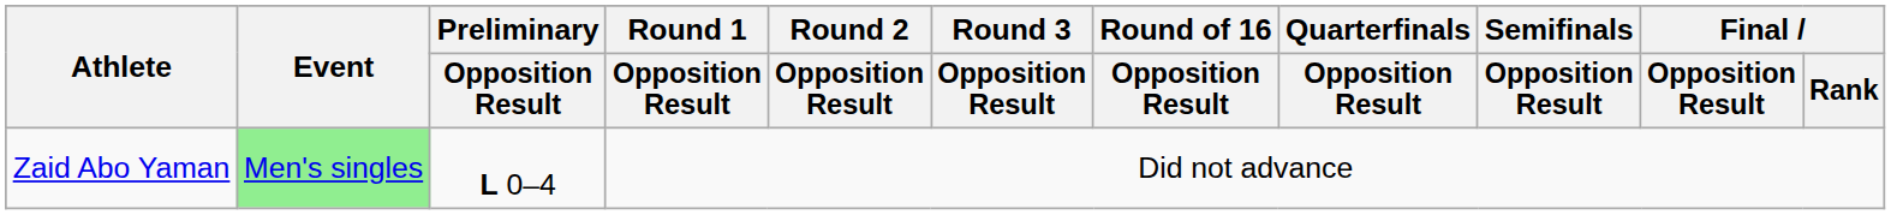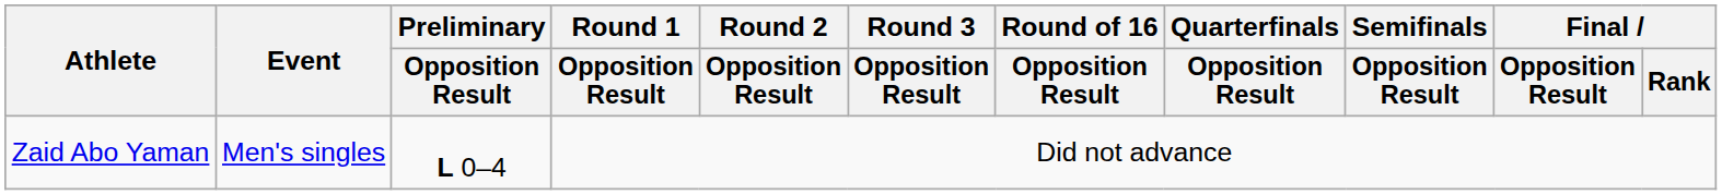Zaid Abo Yaman | Event: lightgreen background -> no background
